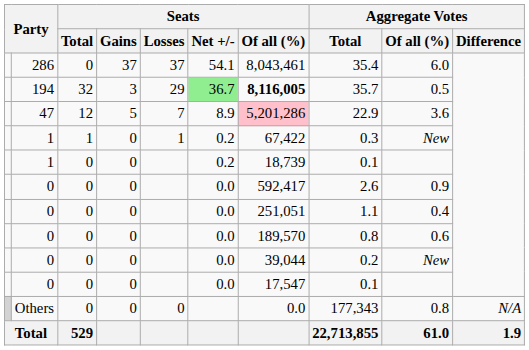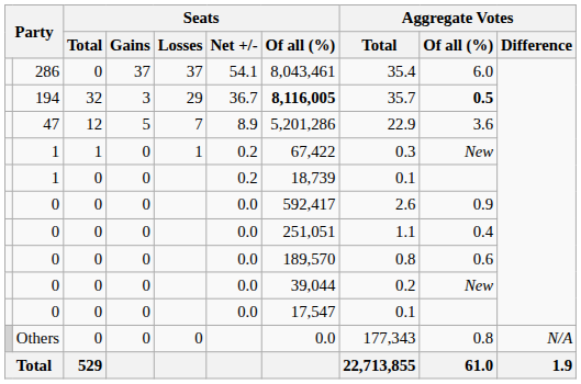194 | Seats / Net +/-: lightgreen background -> no background
194 | Aggregate Votes / Of all (%): normal -> bold
47 | Seats / Of all (%): pink background -> no background
